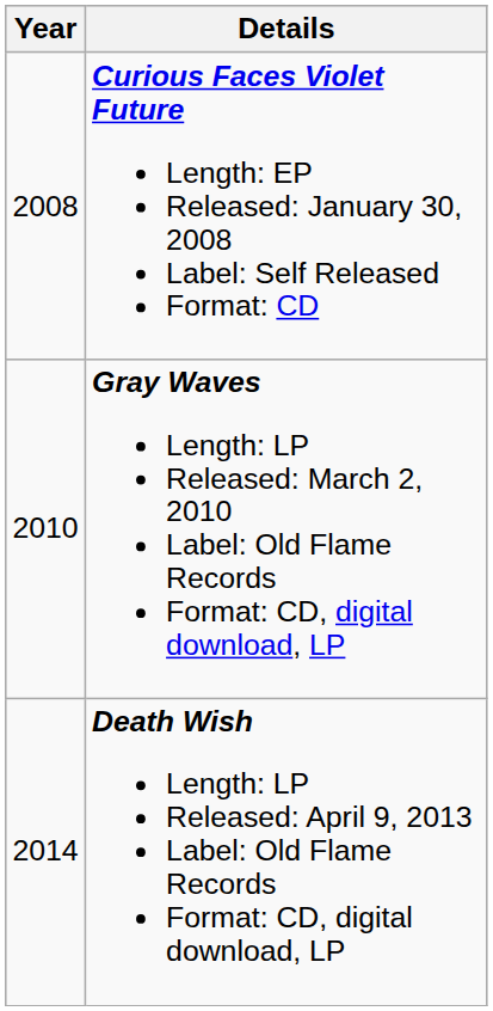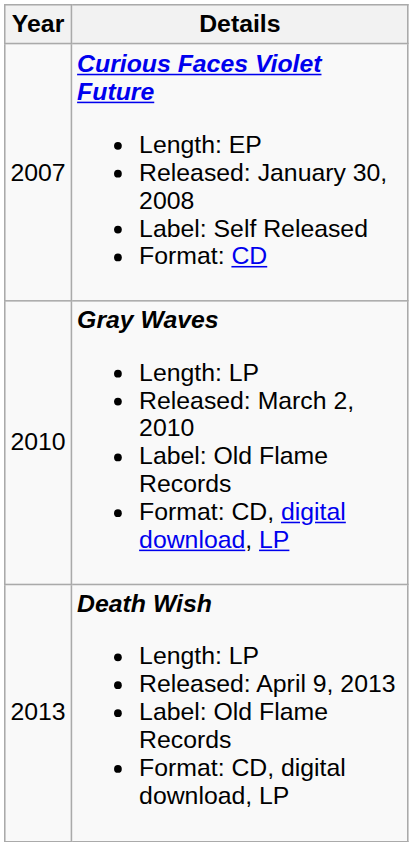row 2 | Year: 2008 -> 2007
row 4 | Year: 2014 -> 2013
